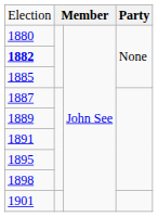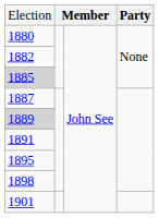1882 | column 1: bold -> normal
1885 | column 1: no background -> lightgrey background
1889 | column 1: no background -> lightgrey background
